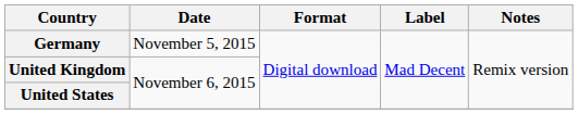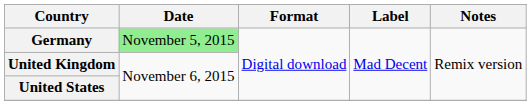Germany | Date: no background -> lightgreen background
